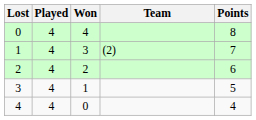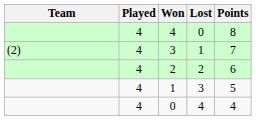columns swapped: Team <-> Lost
